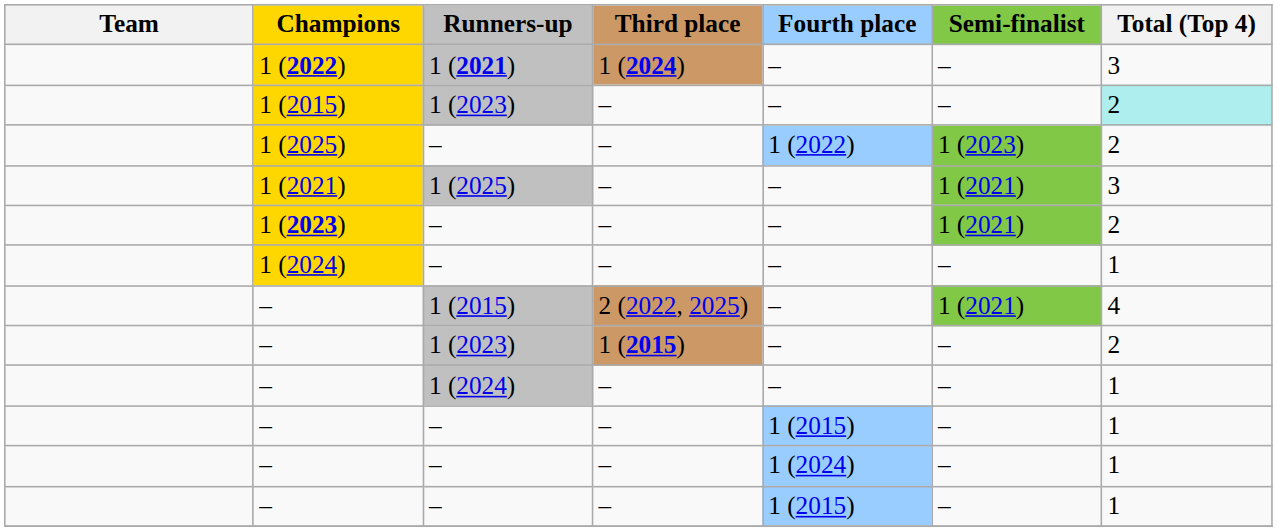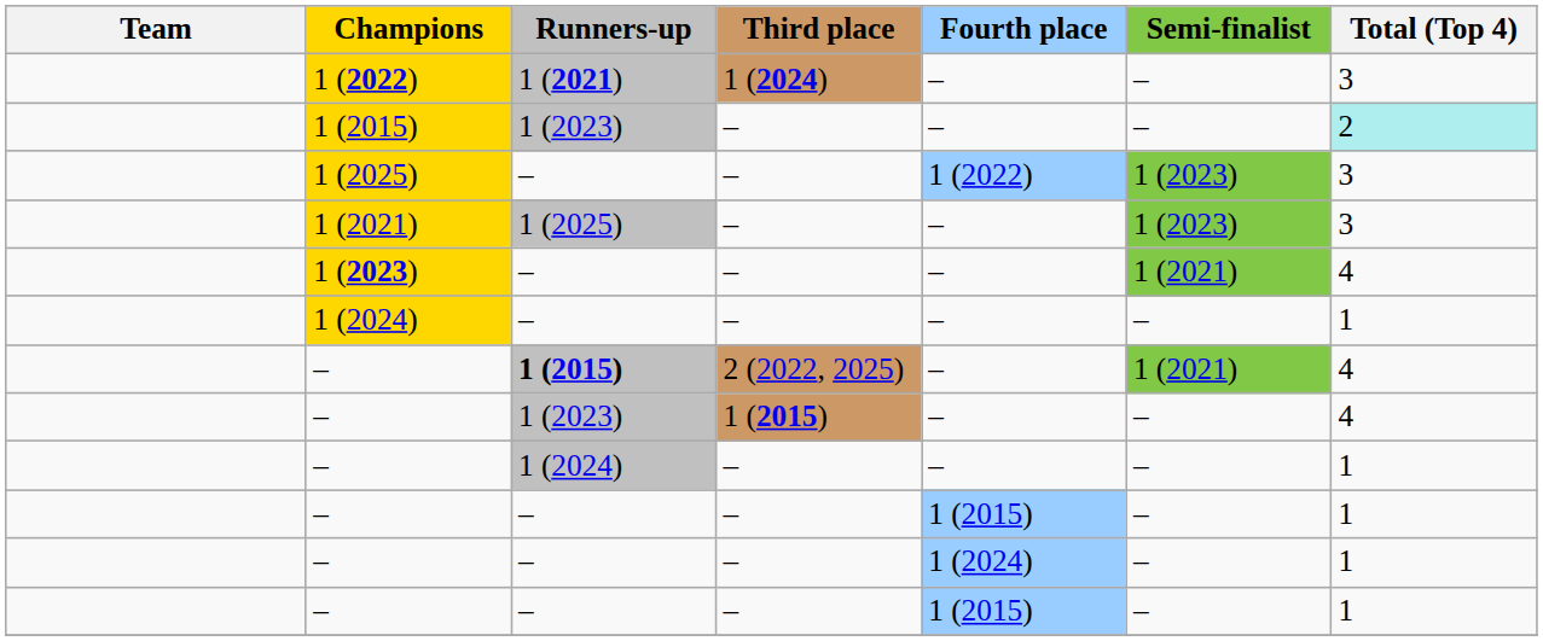row 4 | Total (Top 4): 2 -> 3
row 5 | Semi-finalist: 1 (2021) -> 1 (2023)
row 6 | Total (Top 4): 2 -> 4
row 8 | Runners-up: normal -> bold
row 9 | Total (Top 4): 2 -> 4
